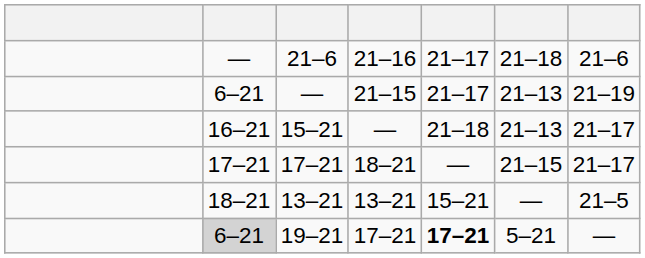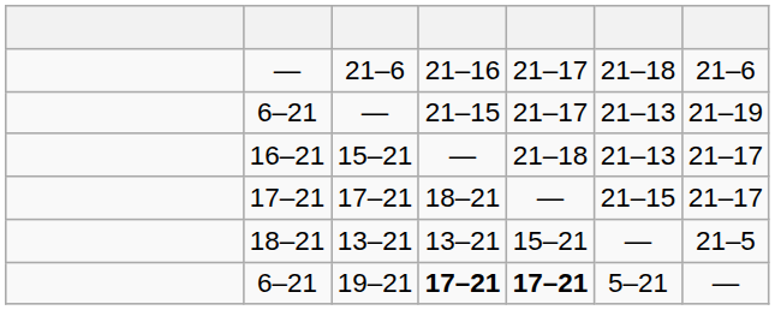19–21 | column 2: lightgrey background -> no background
19–21 | column 4: normal -> bold
